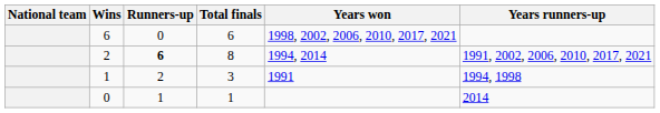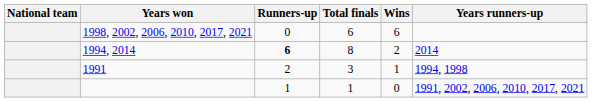columns swapped: Wins <-> Years won
row 3 | Years runners-up: 1991, 2002, 2006, 2010, 2017, 2021 -> 2014
row 5 | Years runners-up: 2014 -> 1991, 2002, 2006, 2010, 2017, 2021
